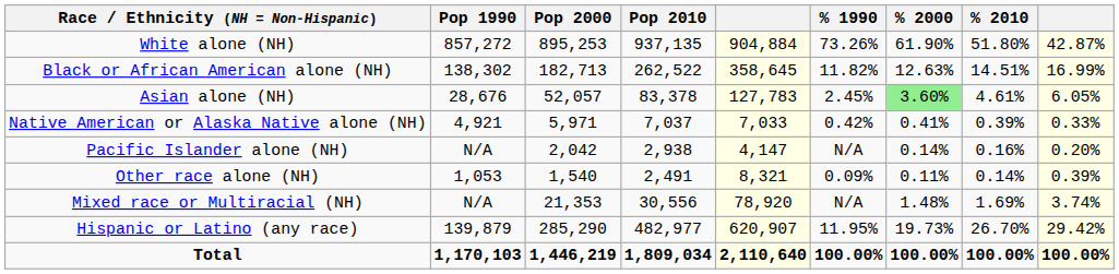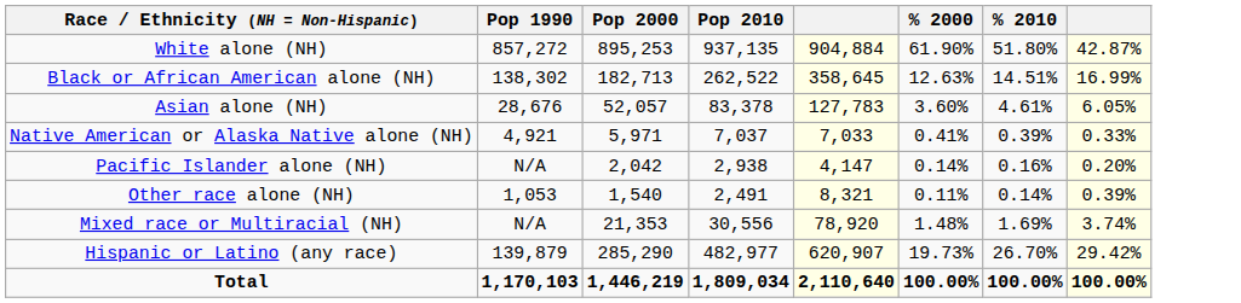- column: % 1990 | 73.26% | 11.82% | 2.45% | 0.42% | N/A | 0.09% | N/A | 11.95% | 100.00%
Asian alone (NH) | % 2000: lightgreen background -> no background
